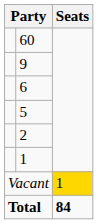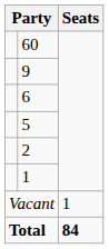Vacant | Seats: gold background -> no background
